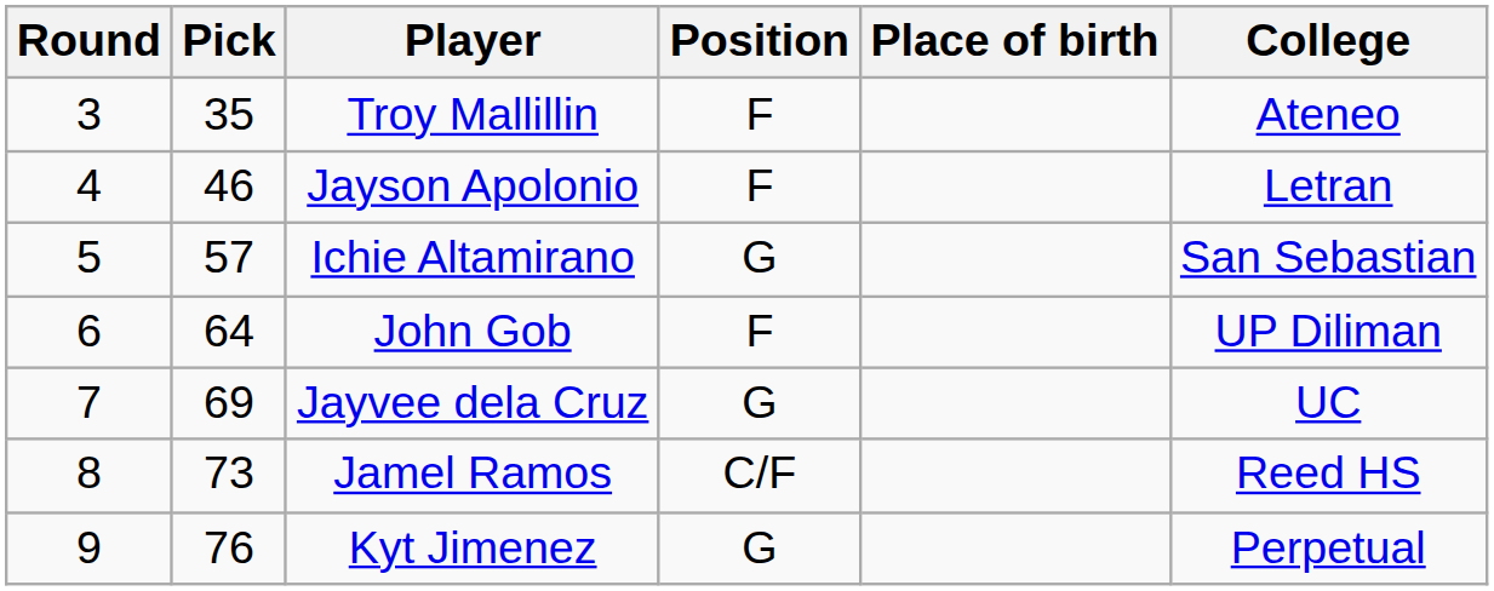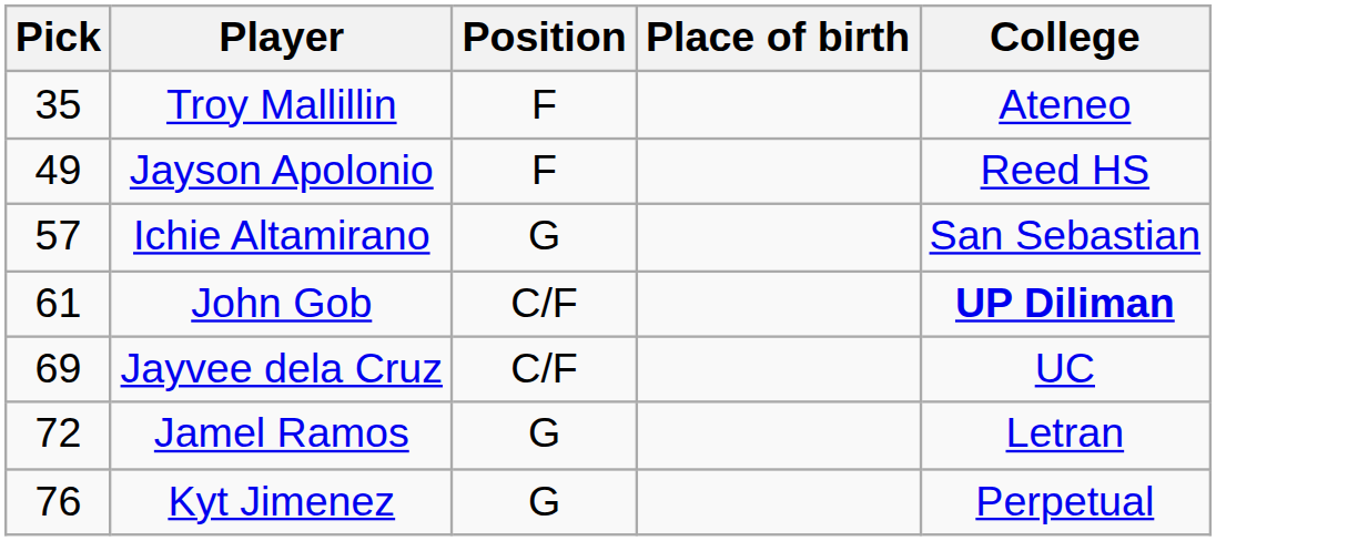- column: Round | 3 | 4 | 5 | 6 | 7 | 8 | 9
Jayson Apolonio | Pick: 46 -> 49
Jayson Apolonio | College: Letran -> Reed HS
John Gob | Pick: 64 -> 61
John Gob | Position: F -> C/F
John Gob | College: normal -> bold
Jayvee dela Cruz | Position: G -> C/F
Jamel Ramos | Pick: 73 -> 72
Jamel Ramos | Position: C/F -> G
Jamel Ramos | College: Reed HS -> Letran
